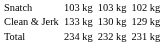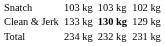Clean & Jerk | column 3: normal -> bold
